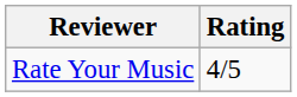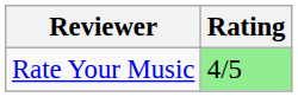Rate Your Music | Rating: no background -> lightgreen background
